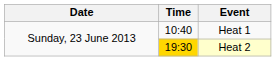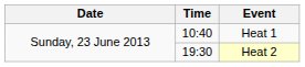Heat 2 | Time: gold background -> no background
